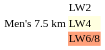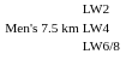LW4 | column 2: lightyellow background -> no background
LW6/8 | column 2: lightsalmon background -> no background
